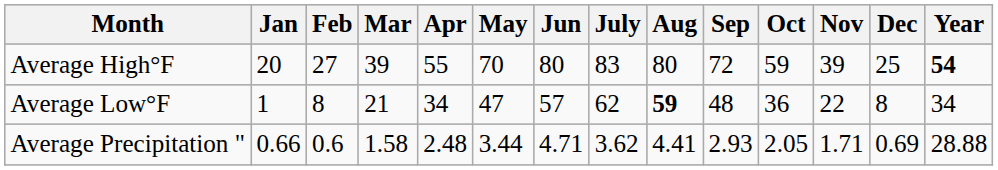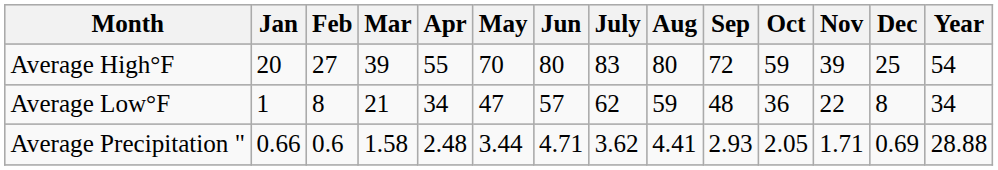row 2 | Year: bold -> normal
row 3 | Aug: bold -> normal
